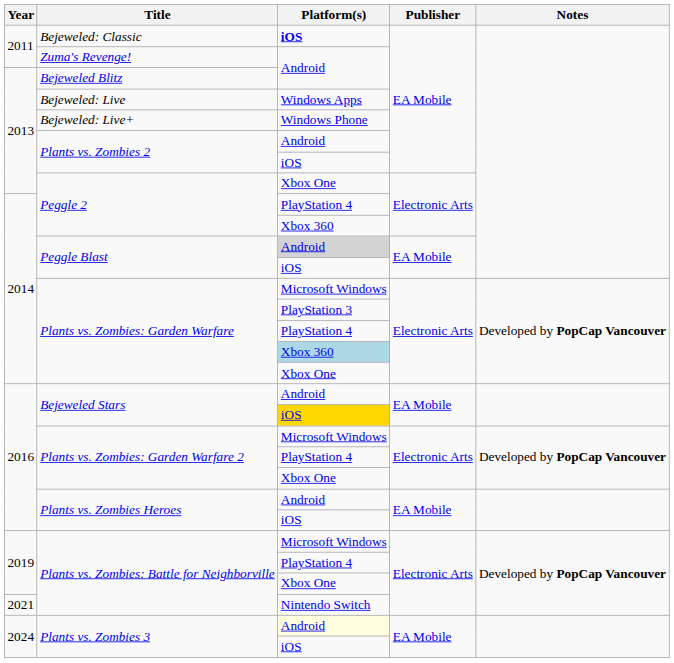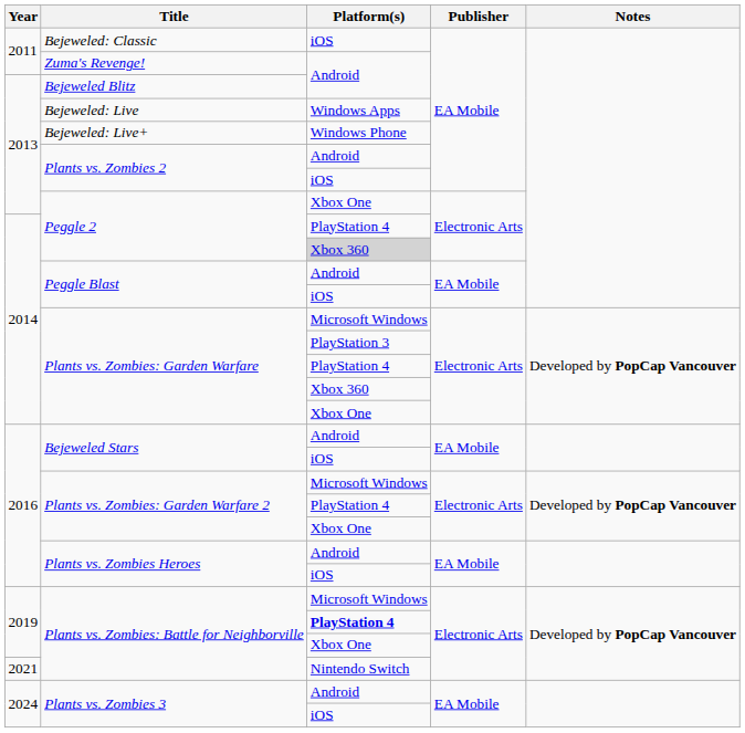Bejeweled: Classic | Platform(s): bold -> normal
Peggle 2 / Xbox 360 | Platform(s): no background -> lightgrey background
Peggle Blast / Android | Platform(s): lightgrey background -> no background
Plants vs. Zombies: Garden Warfare / Xbox 360 | Platform(s): lightblue background -> no background
Bejeweled Stars / iOS | Platform(s): gold background -> no background
Plants vs. Zombies: Battle for Neighborville / PlayStation 4 | Platform(s): normal -> bold
Plants vs. Zombies 3 / Android | Platform(s): lightyellow background -> no background
